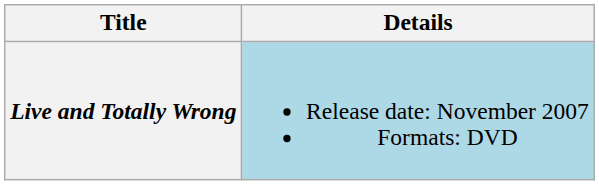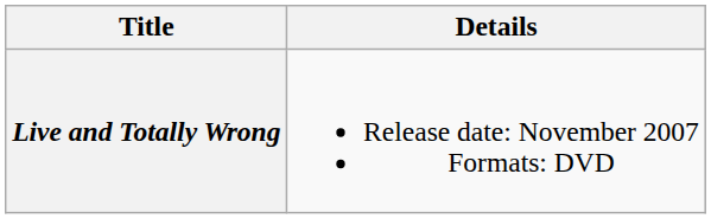Live and Totally Wrong | Details: lightblue background -> no background
